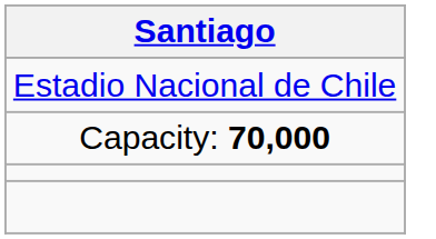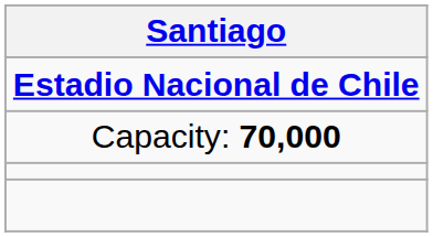row 2 | column 1: normal -> bold
